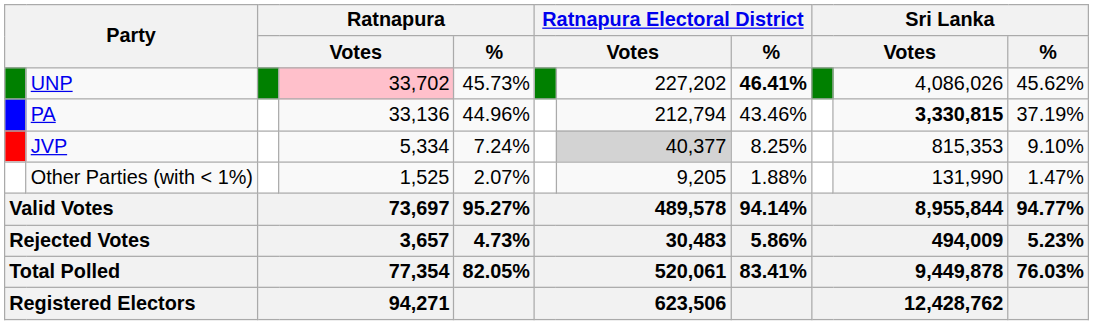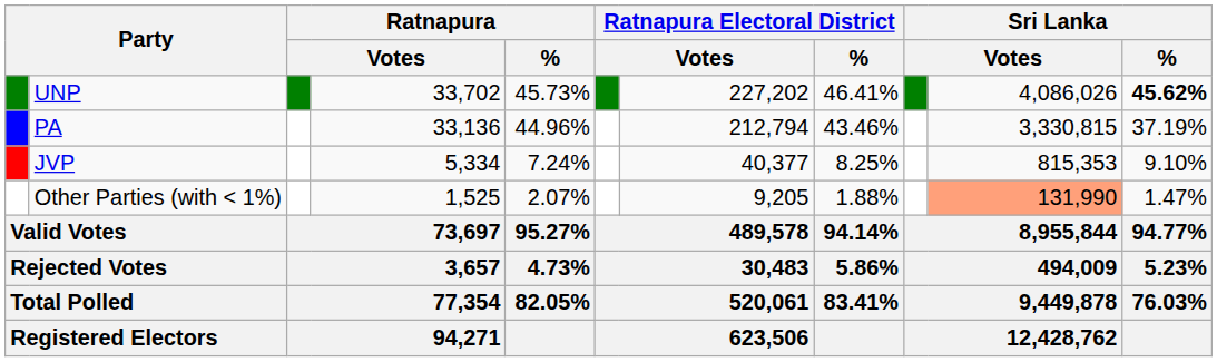UNP | column 4: pink background -> no background
UNP | Ratnapura Electoral District / %: bold -> normal
UNP | Sri Lanka / %: normal -> bold
PA | column 10: bold -> normal
JVP | column 7: lightgrey background -> no background
Other Parties (with < 1%) | column 10: no background -> lightsalmon background
